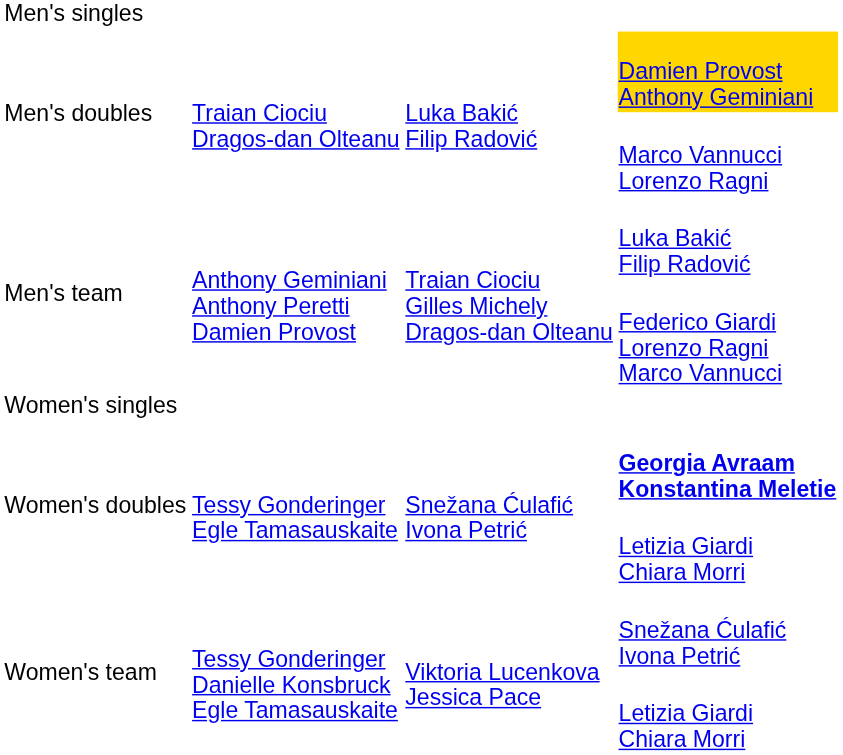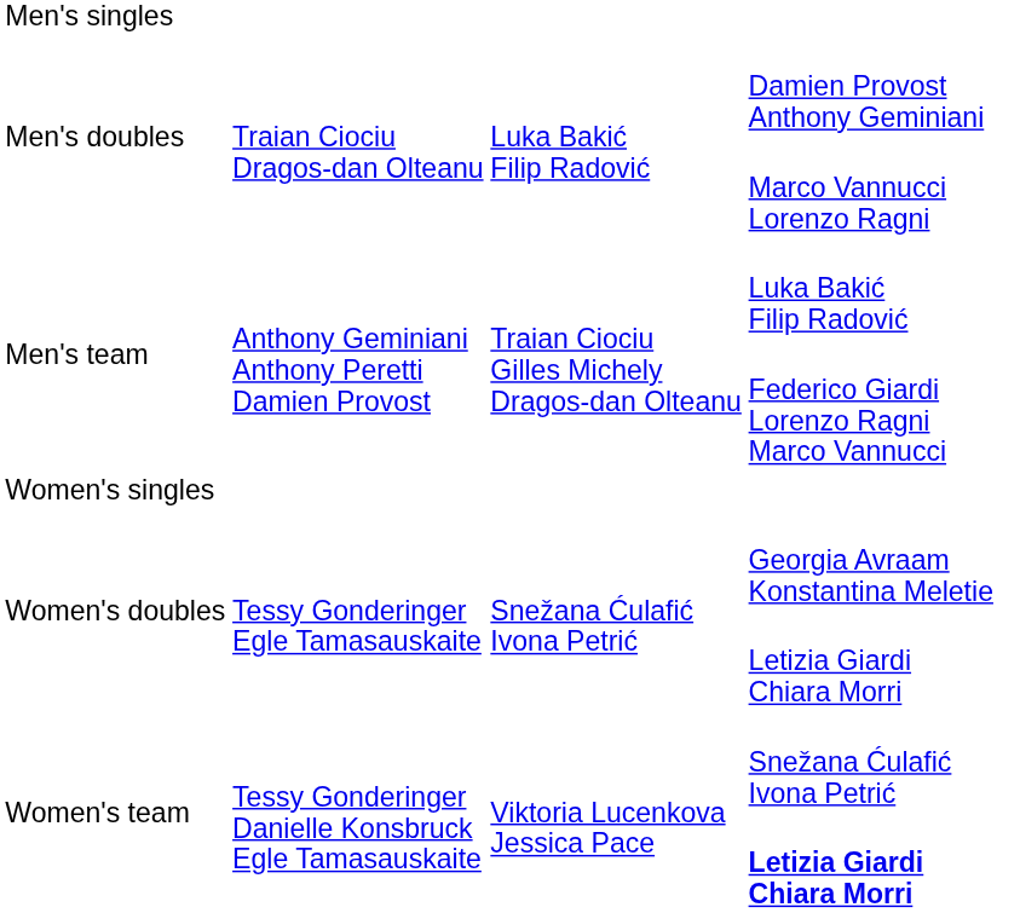Damien Provost Anthony Geminiani | column 4: gold background -> no background
Georgia Avraam Konstantina Meletie | column 4: bold -> normal
Women's team / Letizia Giardi Chiara Morri | column 4: normal -> bold
